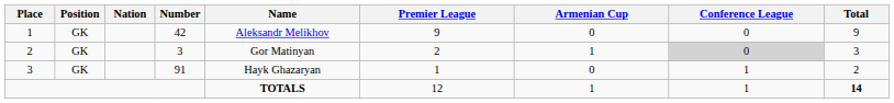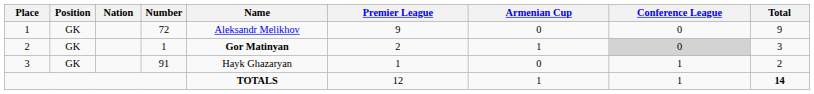row 2 | Number: 42 -> 72
row 3 | Number: 3 -> 1
row 3 | Name: normal -> bold
